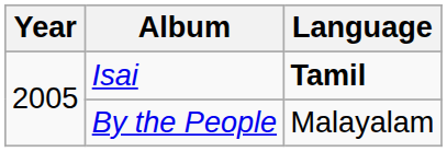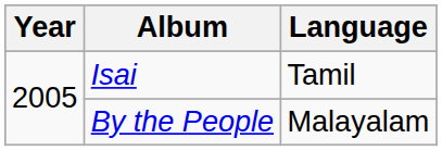Isai | Language: bold -> normal
